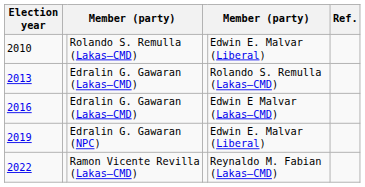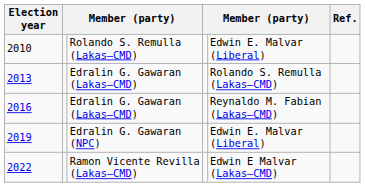2016 | column 5: Edwin E Malvar (Lakas–CMD) -> Reynaldo M. Fabian (Lakas–CMD)
2022 | column 5: Reynaldo M. Fabian (Lakas–CMD) -> Edwin E Malvar (Lakas–CMD)
